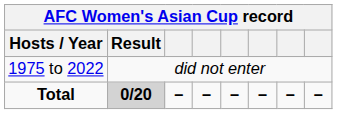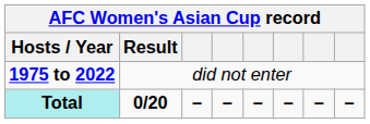1975 to 2022 | Hosts / Year: normal -> bold
Total | Hosts / Year: no background -> paleturquoise background
Total | Result: lightgrey background -> no background
